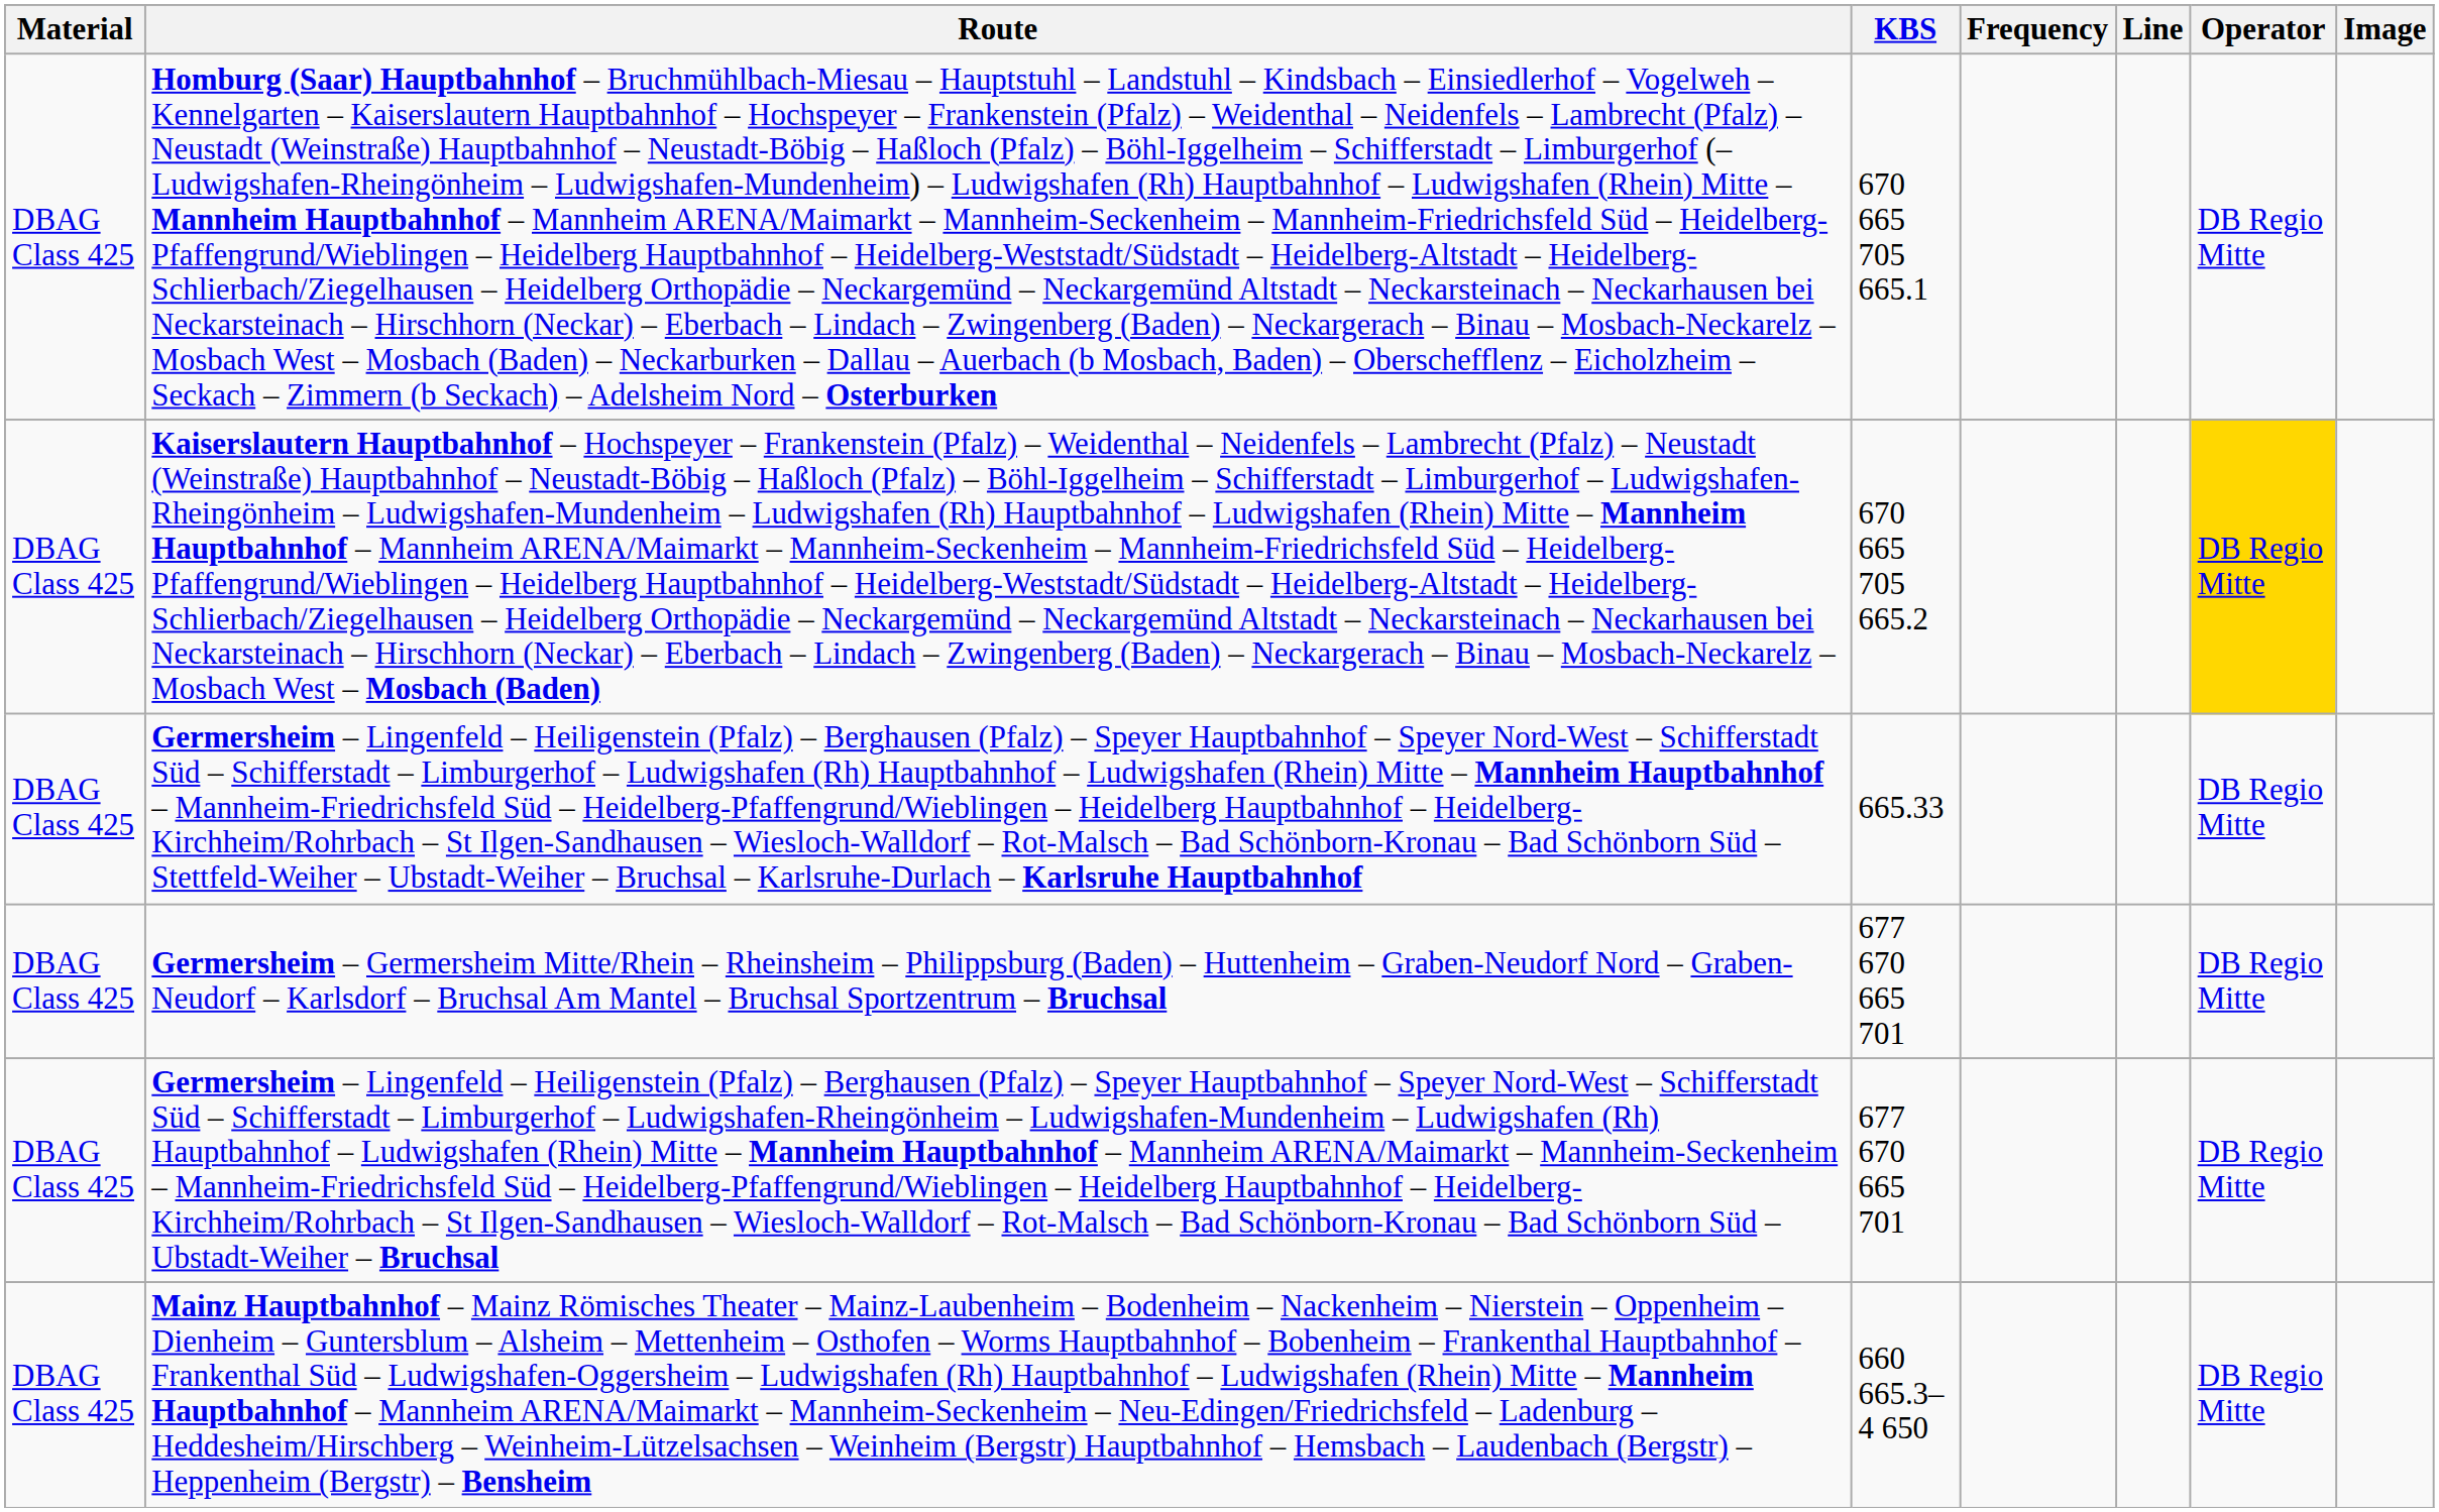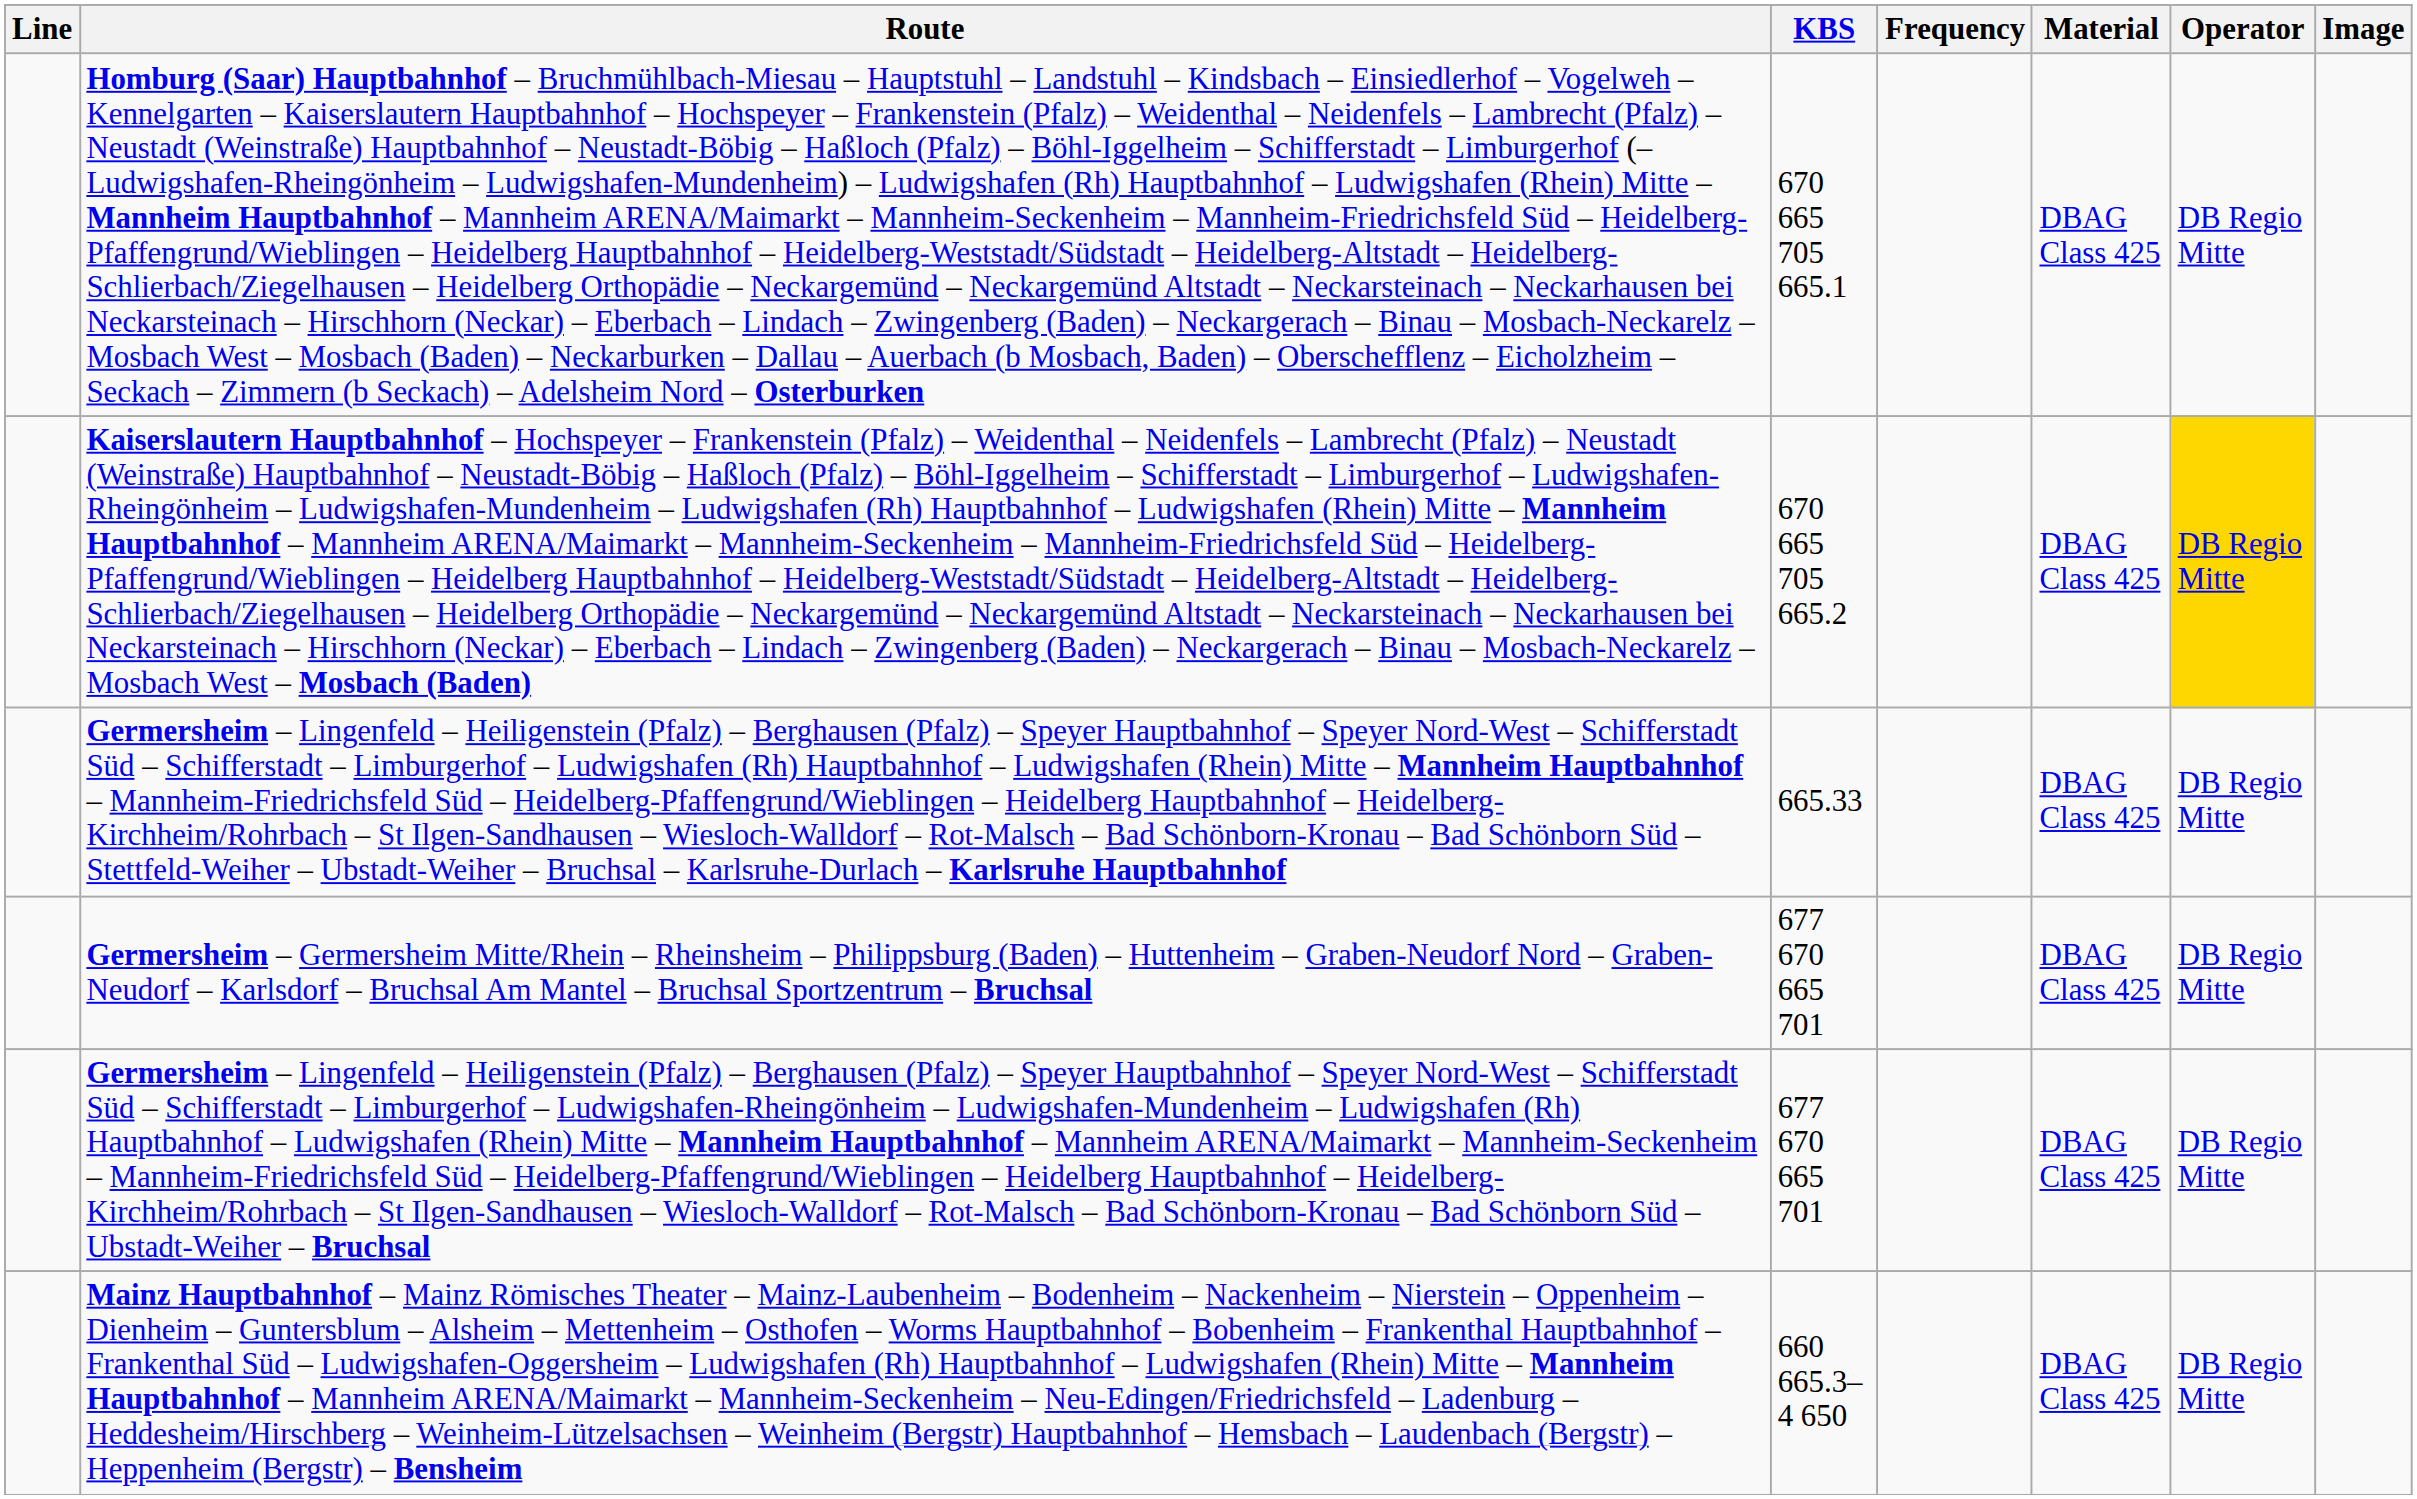columns swapped: Line <-> Material
